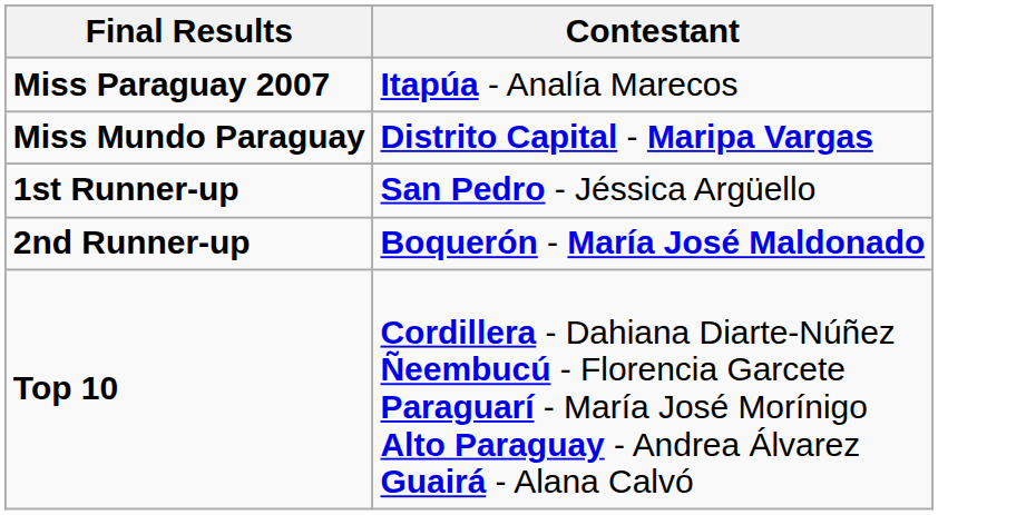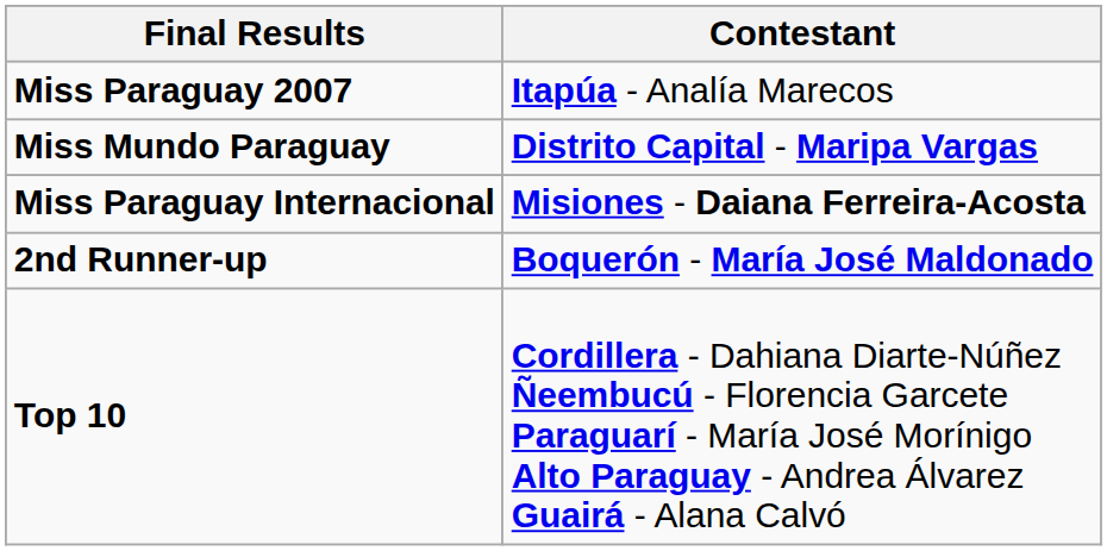+ row: Miss Paraguay Internacional | Misiones - Daiana Ferreira-Acosta
- row: 1st Runner-up | San Pedro - Jéssica Argüello
